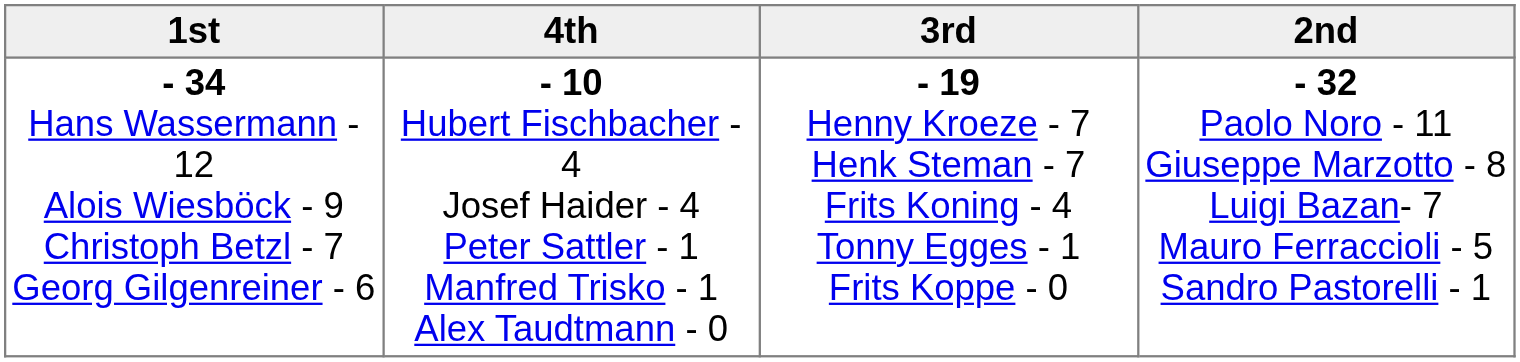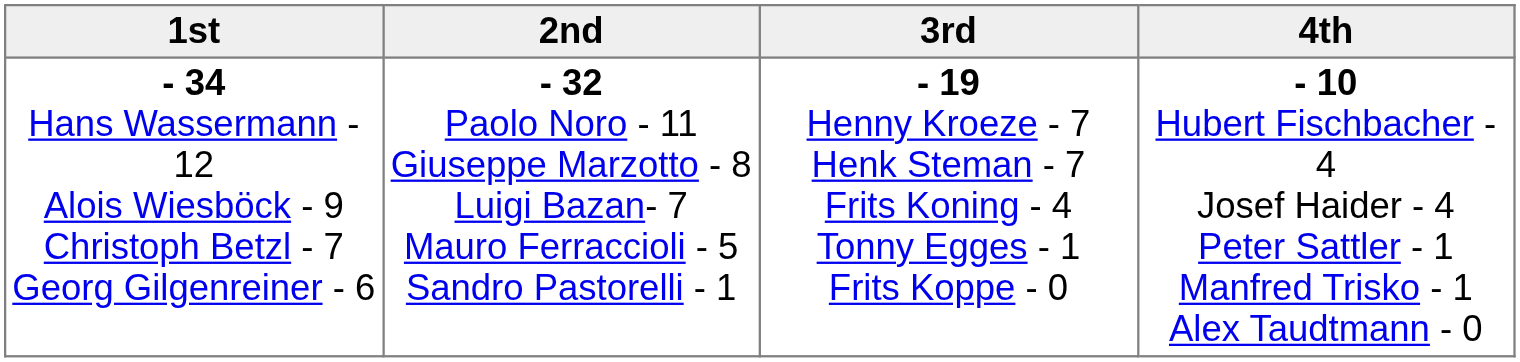columns swapped: 2nd <-> 4th
